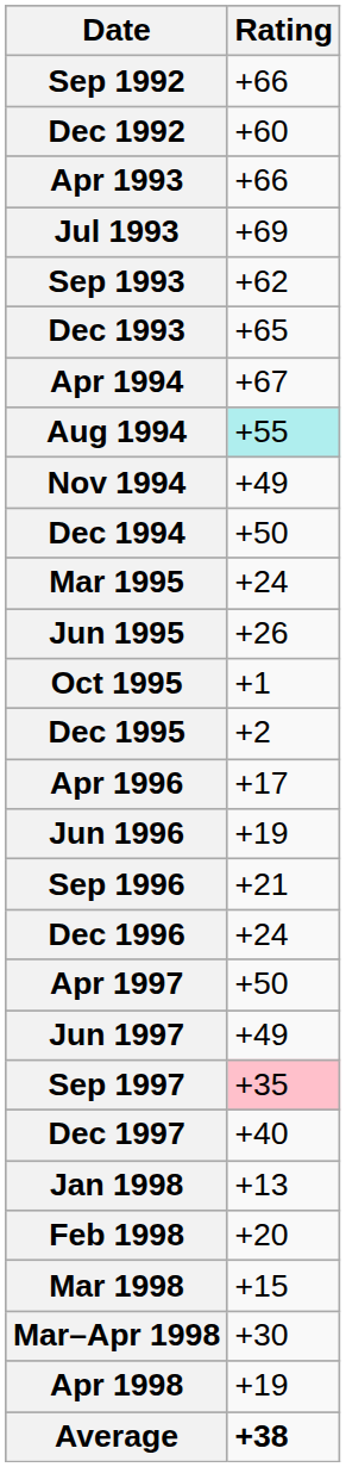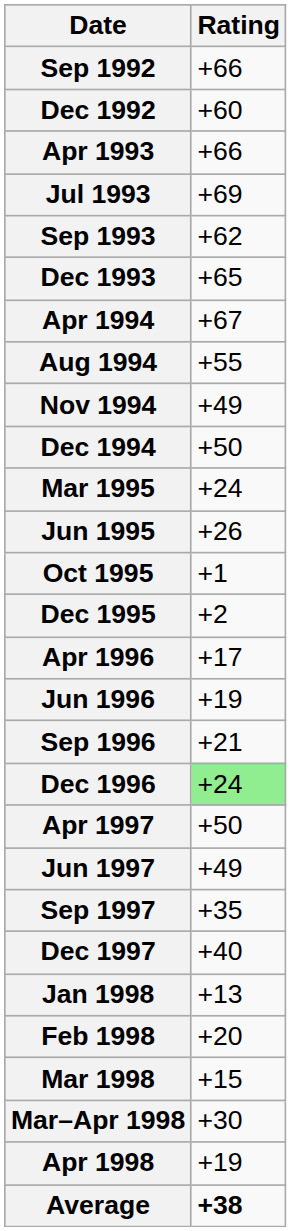Aug 1994 | Rating: paleturquoise background -> no background
Dec 1996 | Rating: no background -> lightgreen background
Sep 1997 | Rating: pink background -> no background
